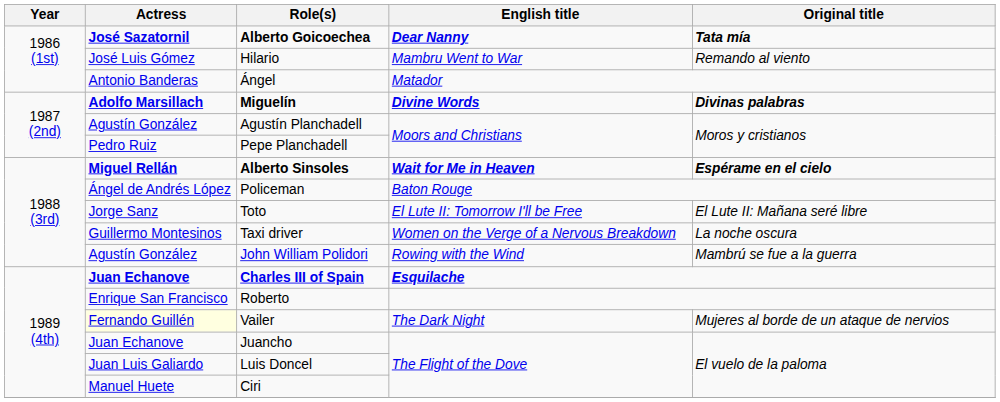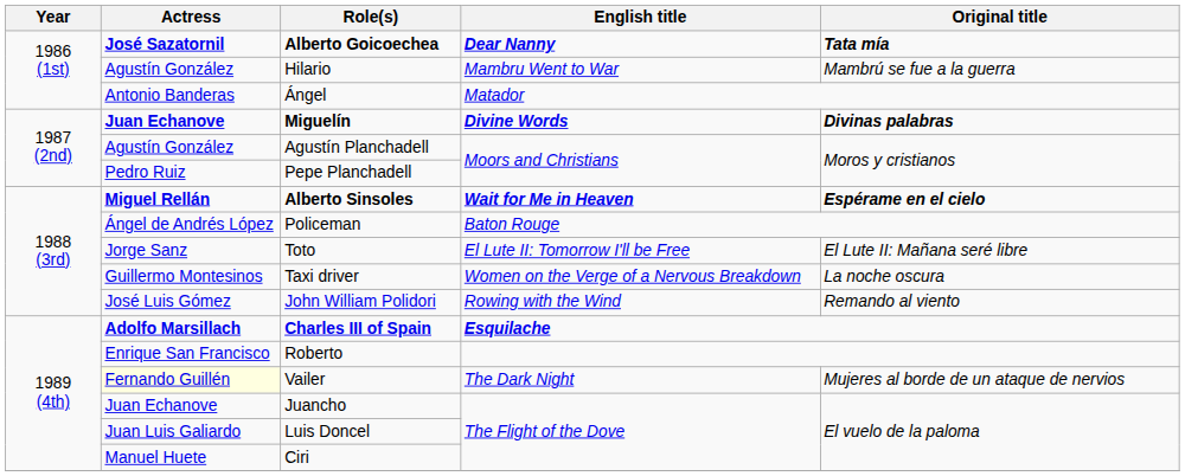Hilario | Actress: José Luis Gómez -> Agustín González
Hilario | Original title: Remando al viento -> Mambrú se fue a la guerra
Miguelín | Actress: Adolfo Marsillach -> Juan Echanove
John William Polidori | Actress: Agustín González -> José Luis Gómez
John William Polidori | Original title: Mambrú se fue a la guerra -> Remando al viento
Charles III of Spain | Actress: Juan Echanove -> Adolfo Marsillach
